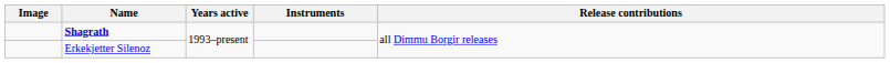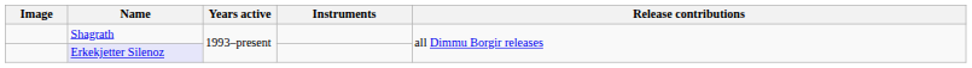Shagrath | Name: bold -> normal
Erkekjetter Silenoz | Name: no background -> lavender background
